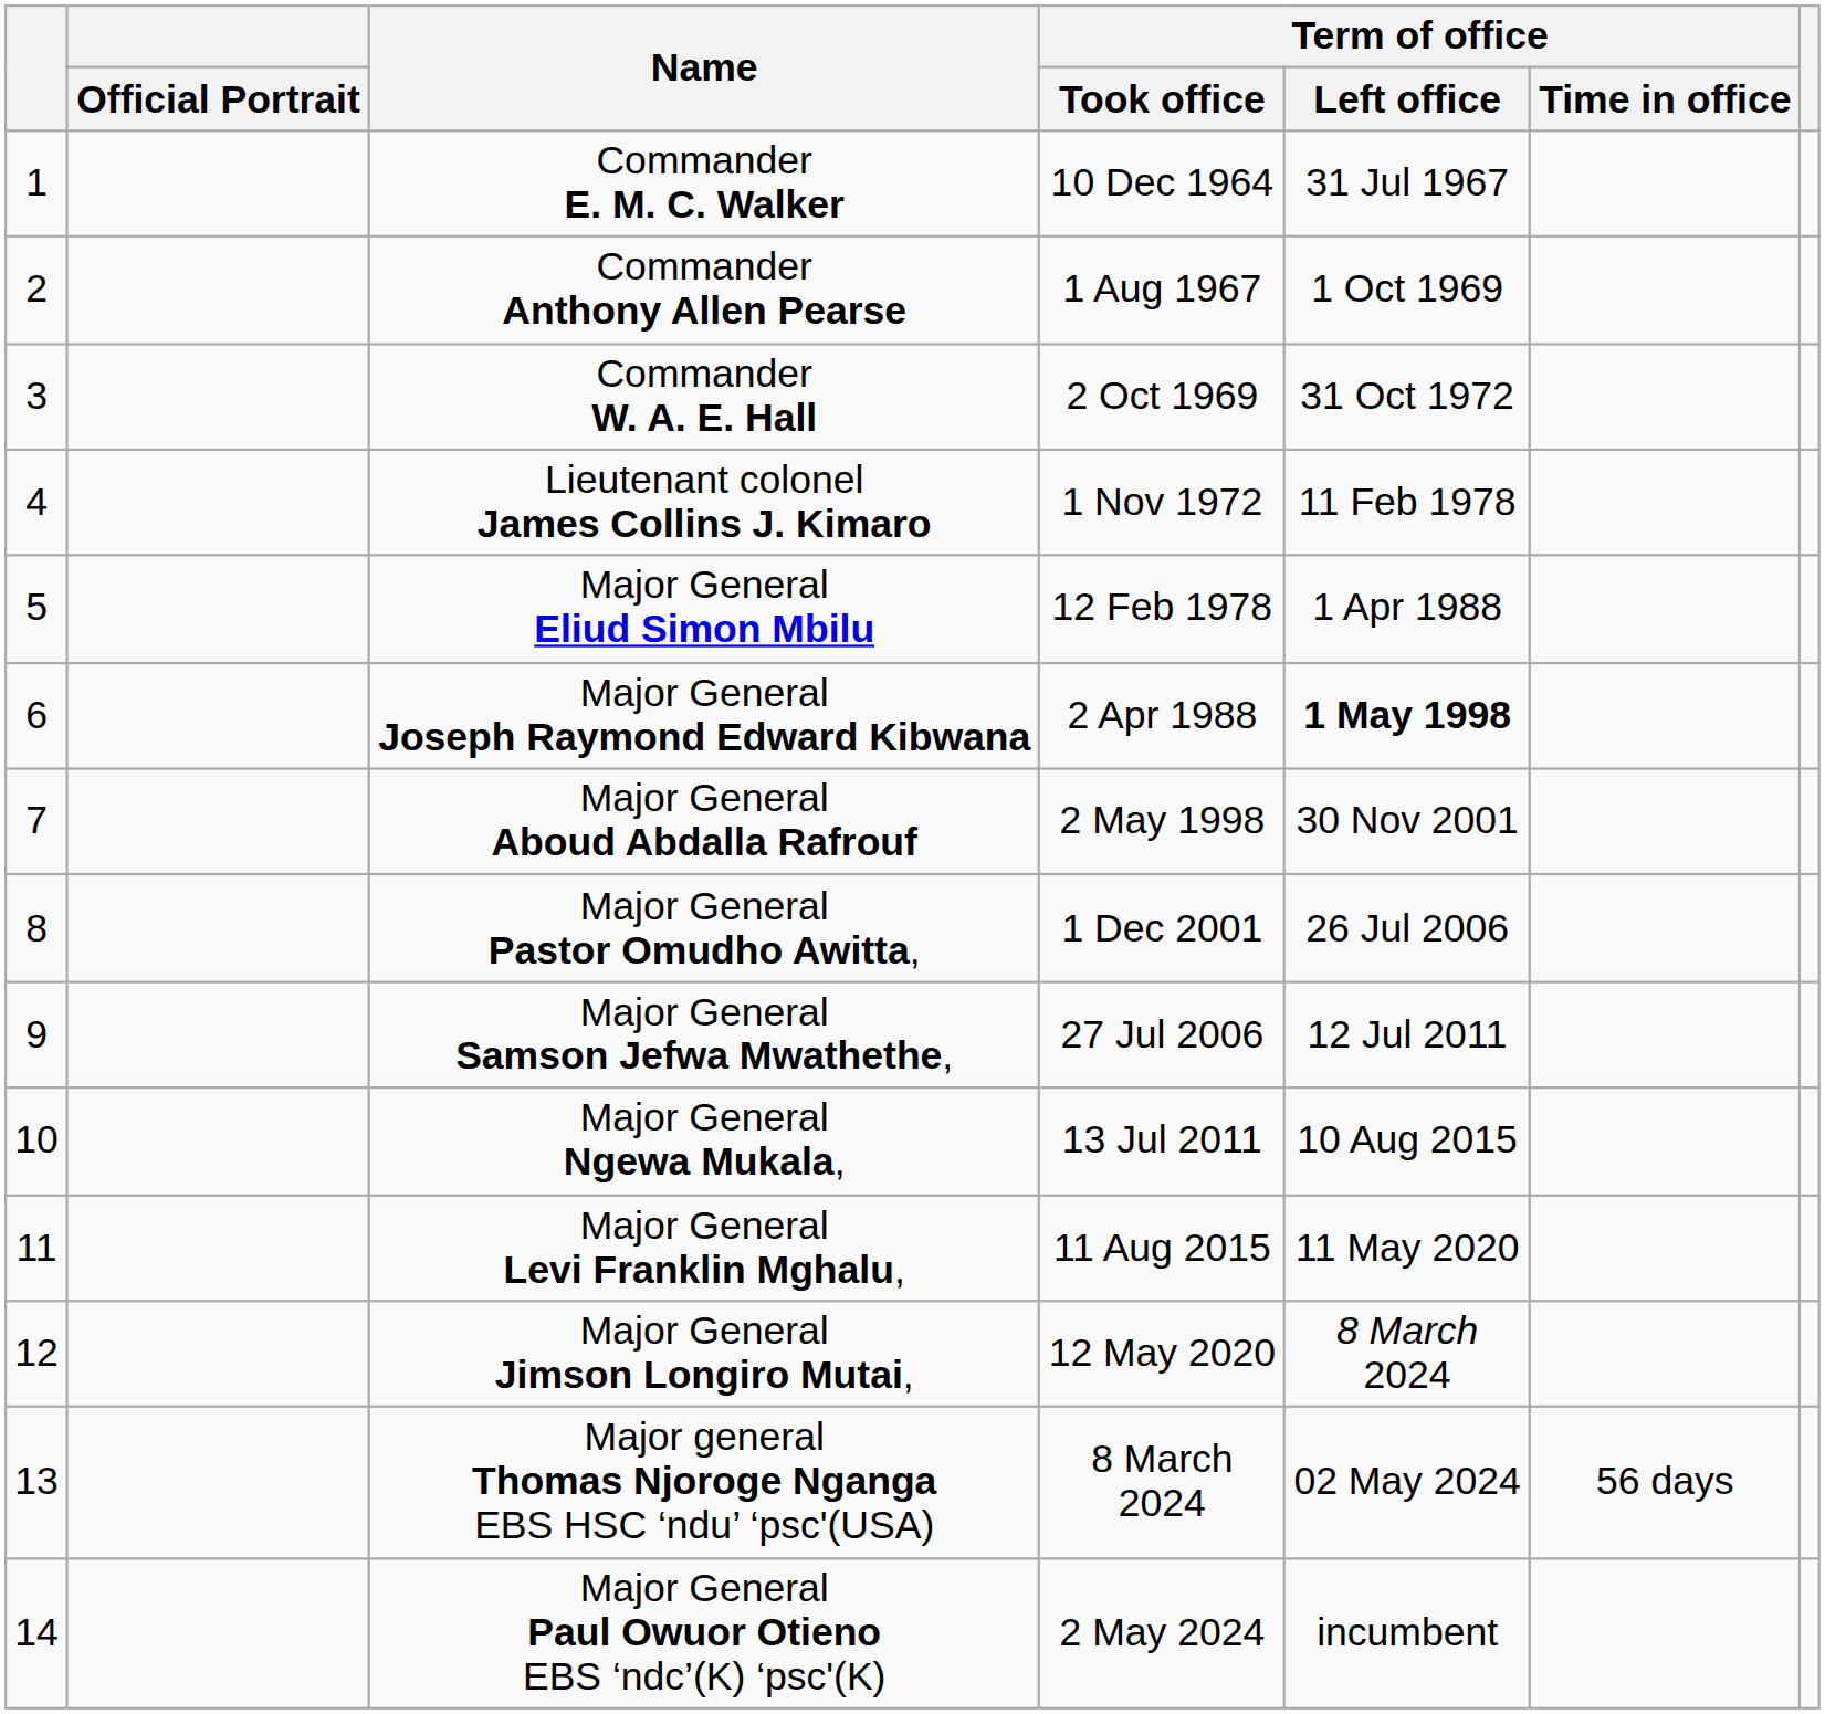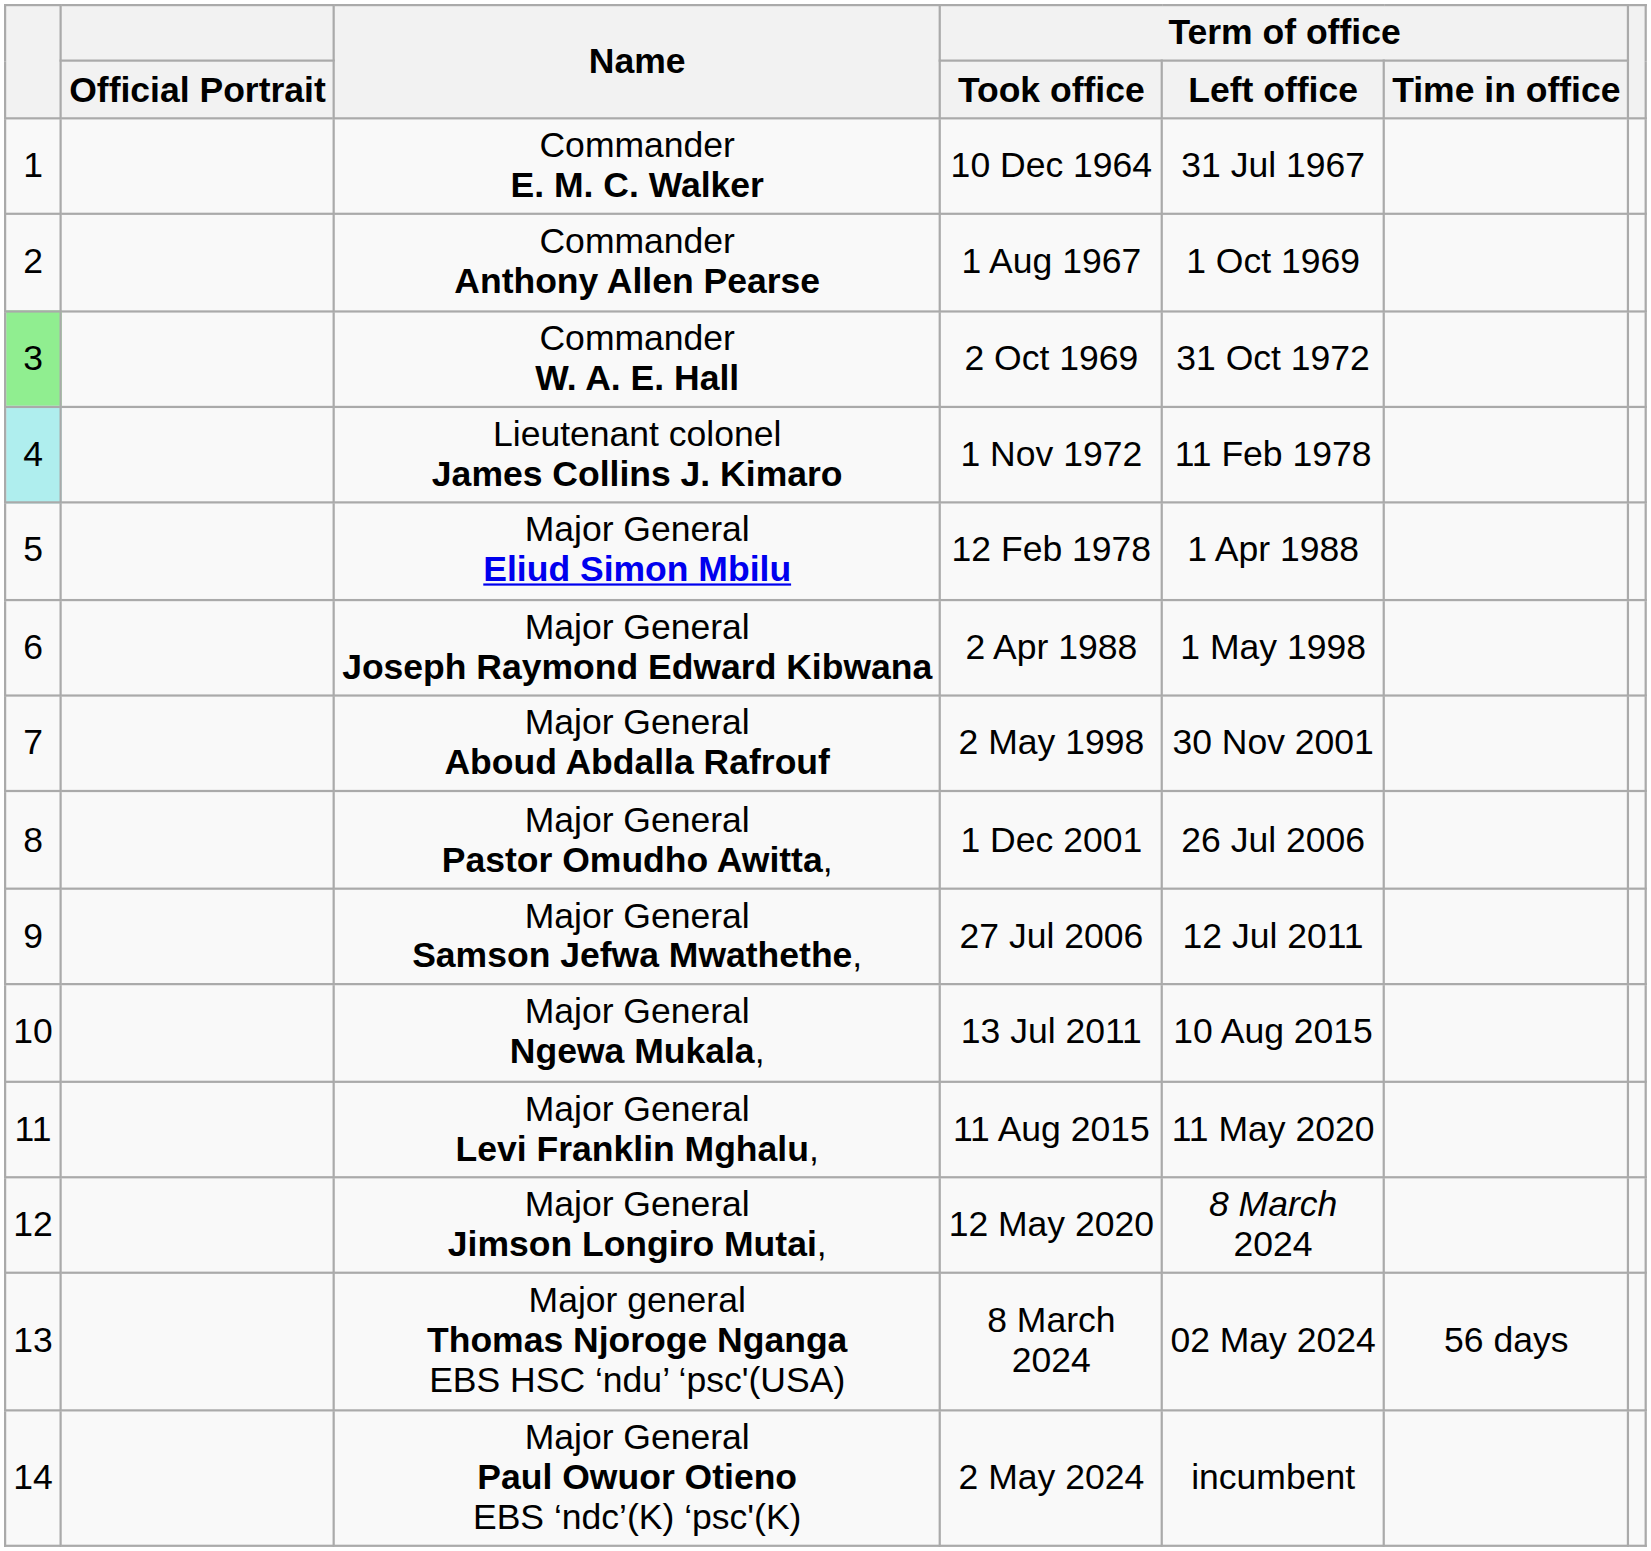Commander W. A. E. Hall | column 1: no background -> lightgreen background
Lieutenant colonel James Collins J. Kimaro | column 1: no background -> paleturquoise background
Major General Joseph Raymond Edward Kibwana | Term of office / Left office: bold -> normal
